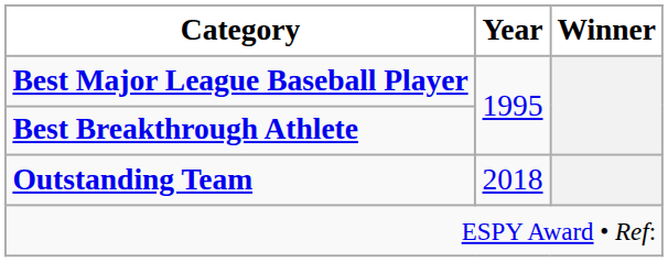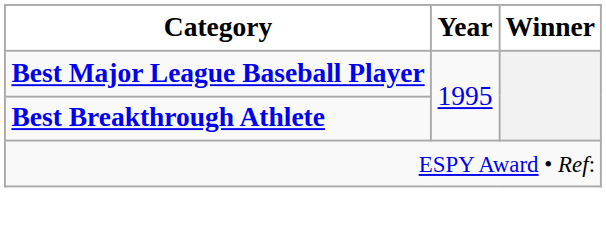- row: Outstanding Team | 2018
